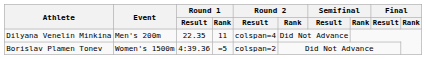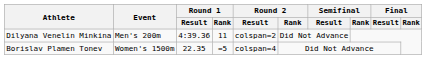Dilyana Venelin Minkina | Round 1 / Result: 22.35 -> 4:39.36
Dilyana Venelin Minkina | Round 2 / Result: colspan=4 -> colspan=2
Borislav Plamen Tonev | Round 1 / Result: 4:39.36 -> 22.35
Borislav Plamen Tonev | Round 2 / Result: colspan=2 -> colspan=4
